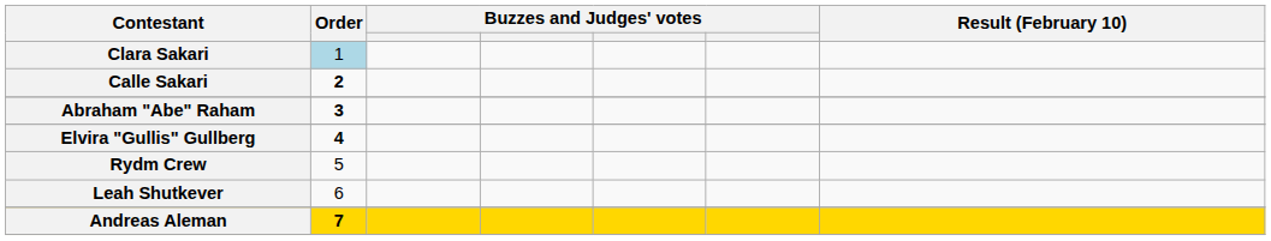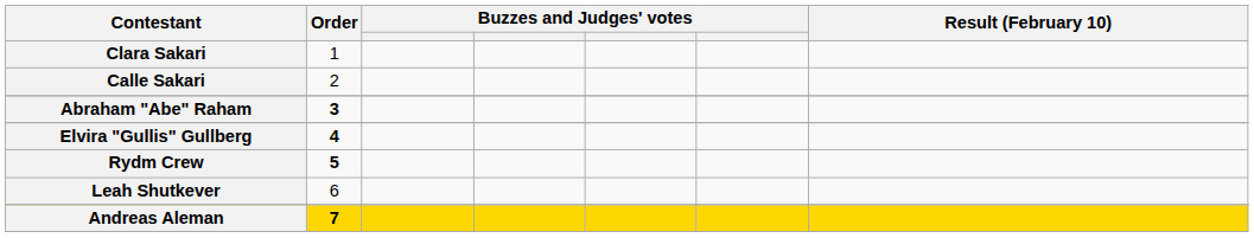Clara Sakari | Order: lightblue background -> no background
Calle Sakari | Order: bold -> normal
Rydm Crew | Order: normal -> bold
